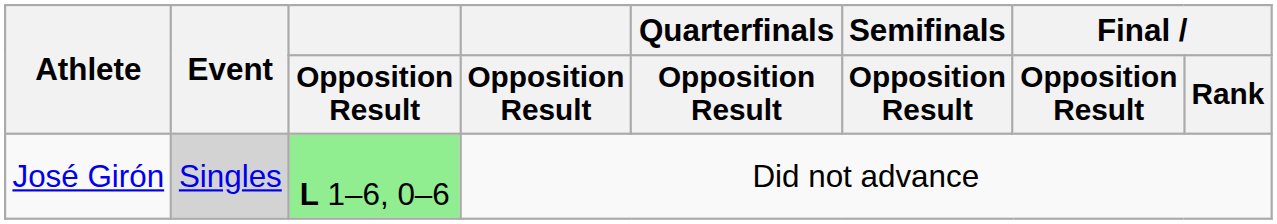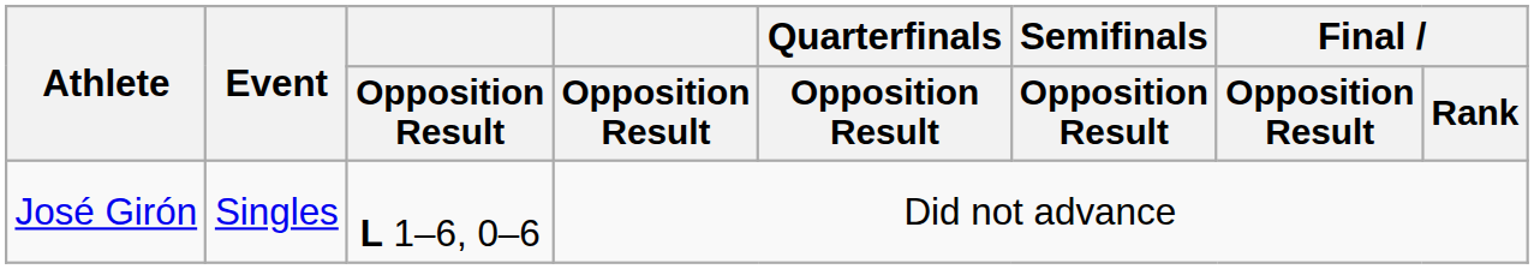José Girón | Event: lightgrey background -> no background
José Girón | column 3: lightgreen background -> no background
